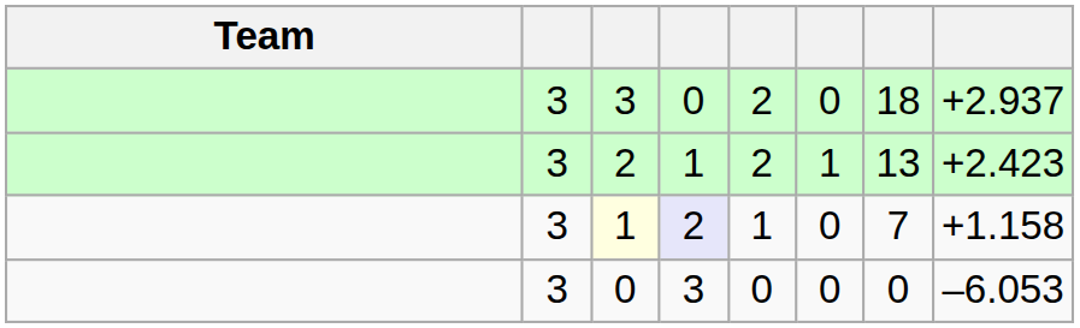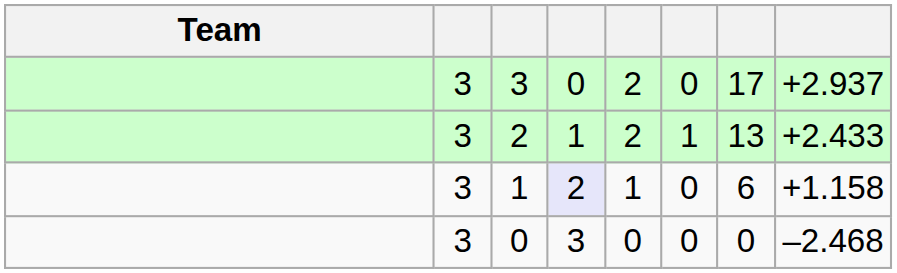row 2 | column 7: 18 -> 17
row 3 | column 8: +2.423 -> +2.433
row 4 | column 3: lightyellow background -> no background
row 4 | column 7: 7 -> 6
row 5 | column 8: –6.053 -> –2.468
